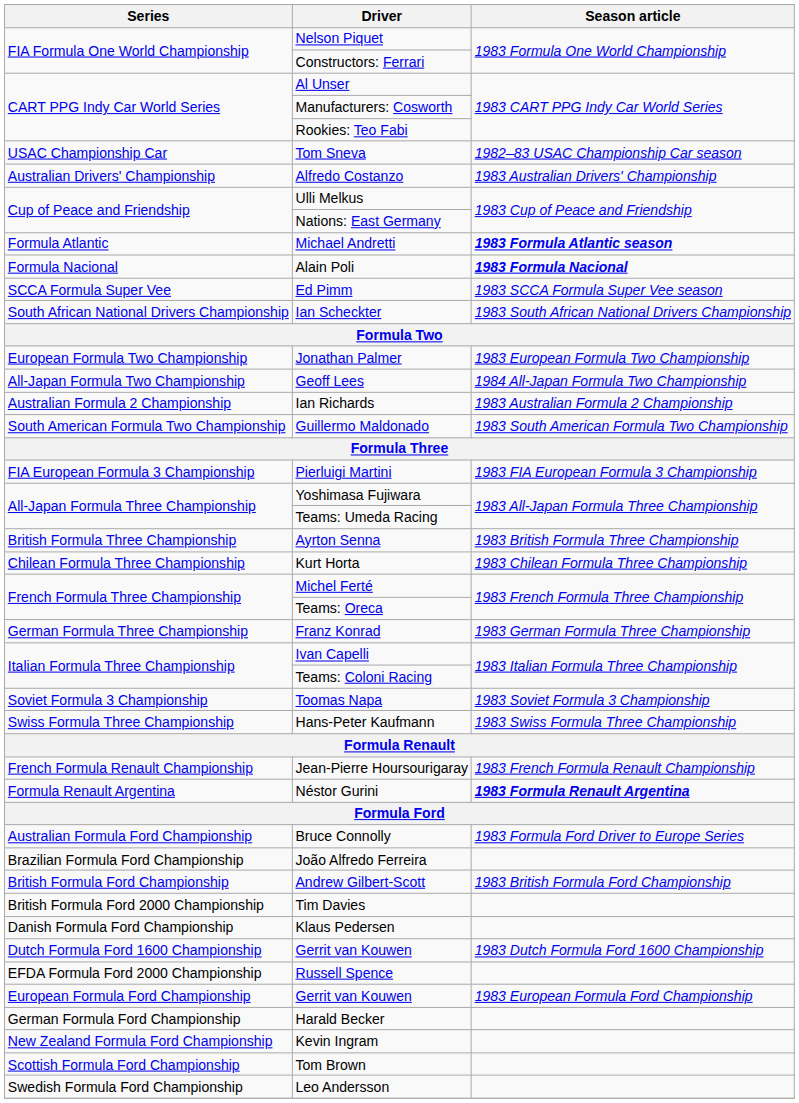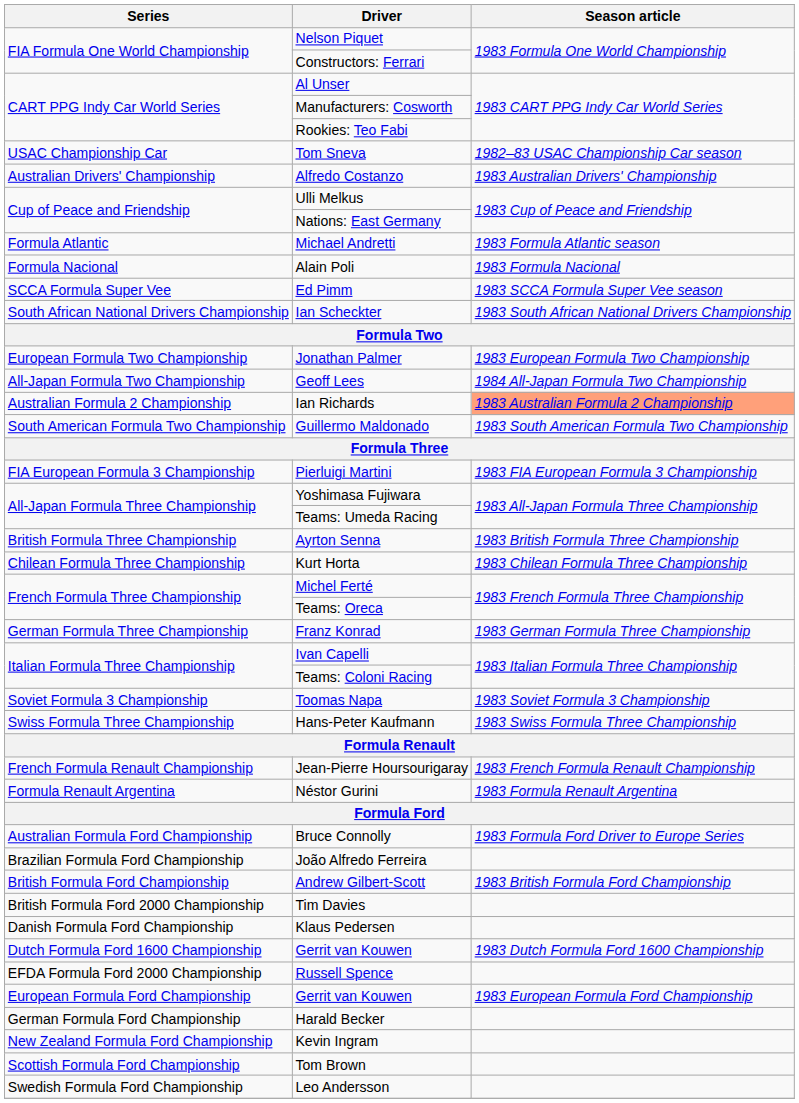Michael Andretti | Season article: bold -> normal
Alain Poli | Season article: bold -> normal
Ian Richards | Season article: no background -> lightsalmon background
Néstor Gurini | Season article: bold -> normal
